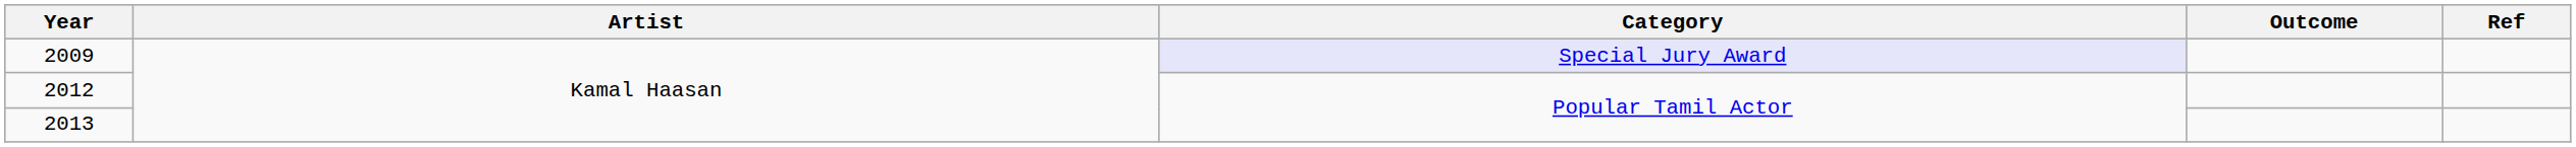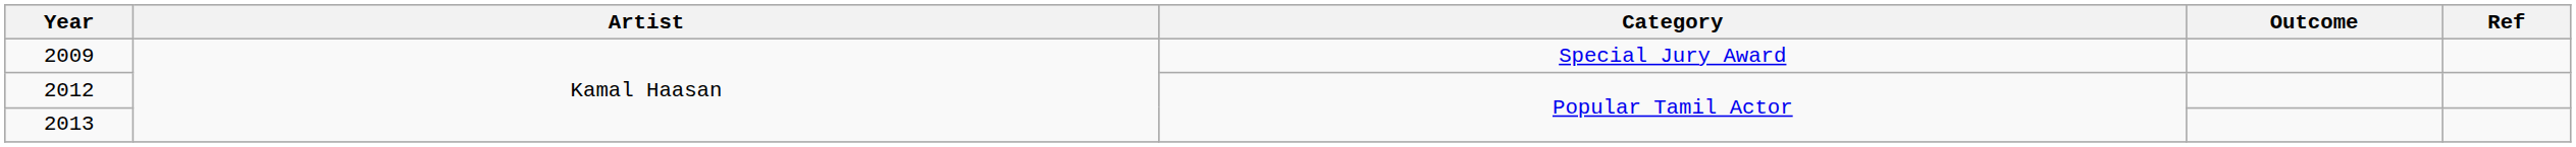2009 | Category: lavender background -> no background
